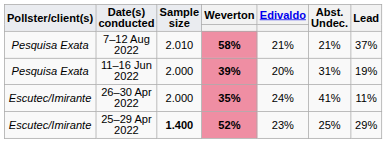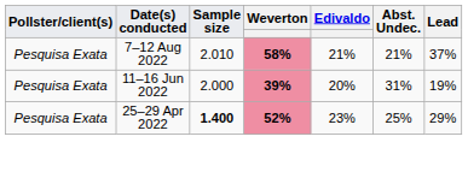- row: Escutec/Imirante | 26–30 Apr 2022 | 2.000 | 35% | 24% | 41% | 11%
25–29 Apr 2022 | Pollster/client(s): Escutec/Imirante -> Pesquisa Exata
